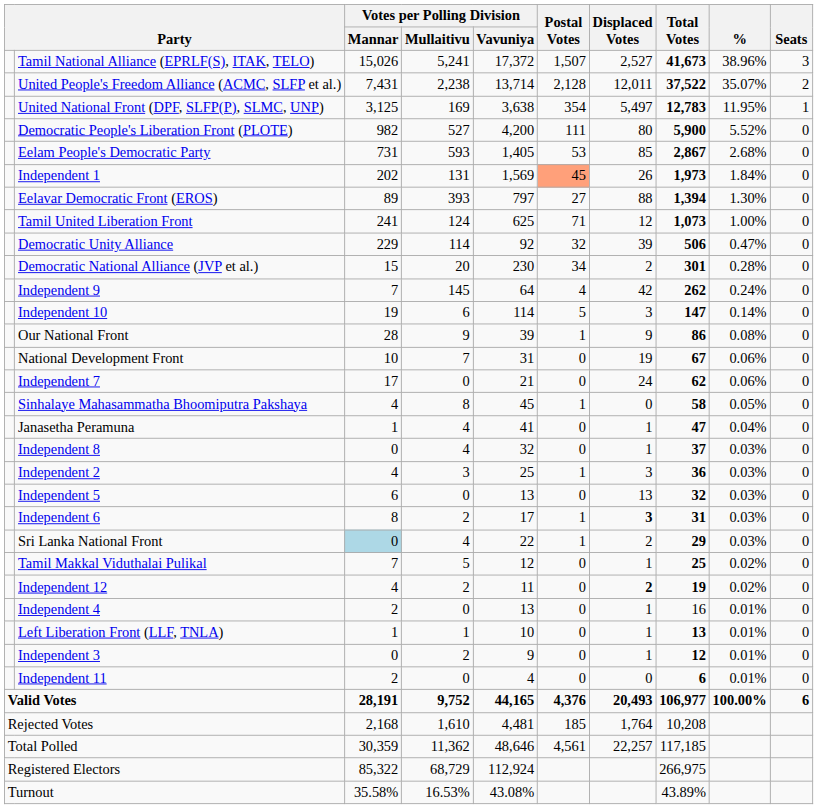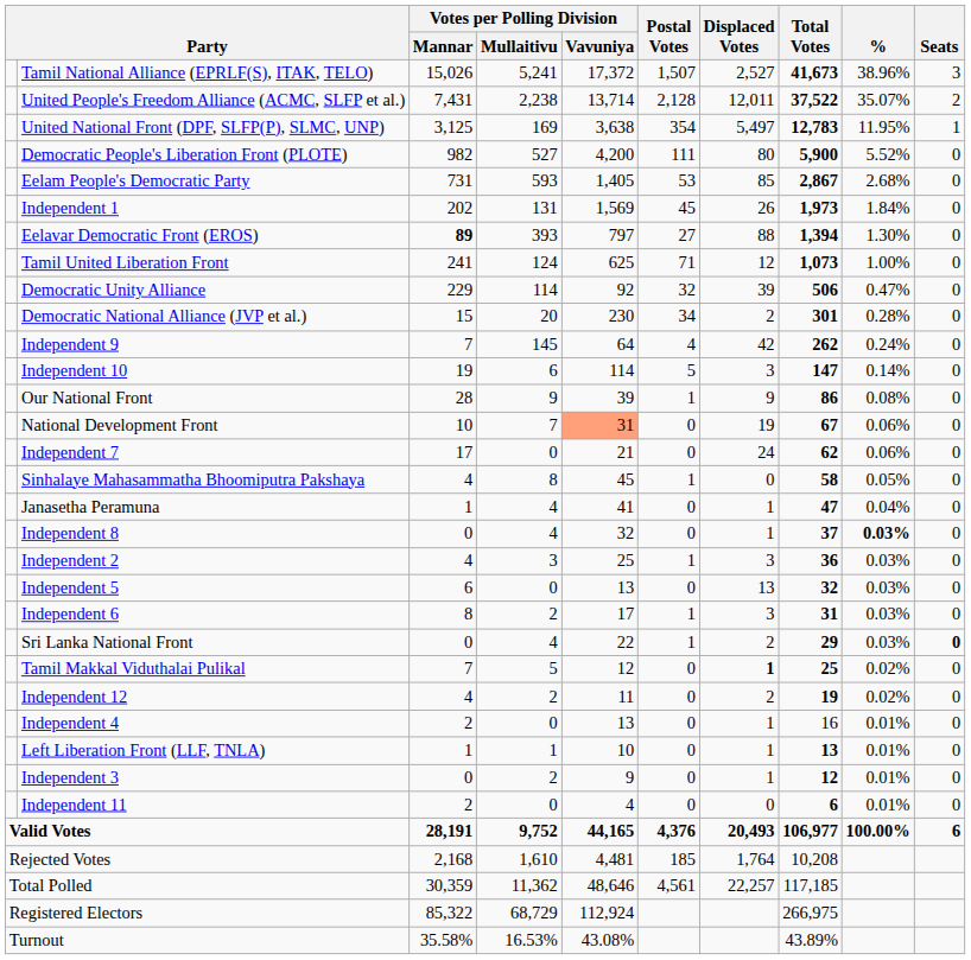Independent 1 | Postal Votes: lightsalmon background -> no background
Eelavar Democratic Front (EROS) | Votes per Polling Division / Mannar: normal -> bold
National Development Front | Votes per Polling Division / Vavuniya: no background -> lightsalmon background
Independent 8 | %: normal -> bold
Independent 6 | Displaced Votes: bold -> normal
Sri Lanka National Front | Votes per Polling Division / Mannar: lightblue background -> no background
Sri Lanka National Front | Seats: normal -> bold
Tamil Makkal Viduthalai Pulikal | Displaced Votes: normal -> bold
Independent 12 | Displaced Votes: bold -> normal
